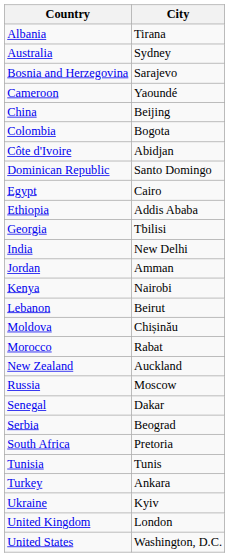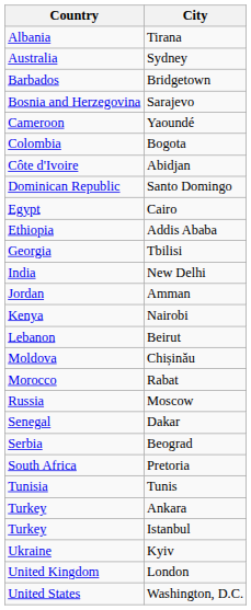+ row: Barbados | Bridgetown
- row: China | Beijing
- row: New Zealand | Auckland
+ row: Turkey | Istanbul
